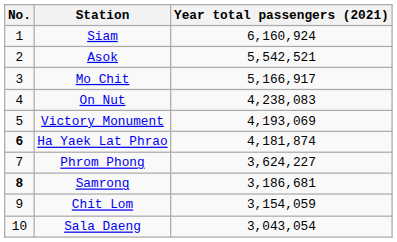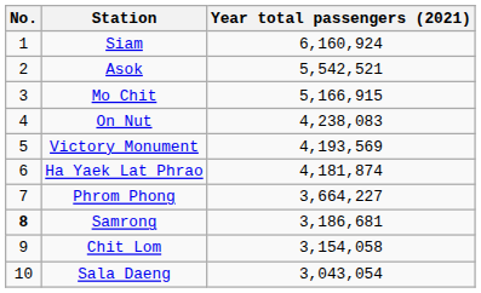Mo Chit | Year total passengers (2021): 5,166,917 -> 5,166,915
Victory Monument | Year total passengers (2021): 4,193,069 -> 4,193,569
Ha Yaek Lat Phrao | No.: bold -> normal
Phrom Phong | Year total passengers (2021): 3,624,227 -> 3,664,227
Chit Lom | Year total passengers (2021): 3,154,059 -> 3,154,058
